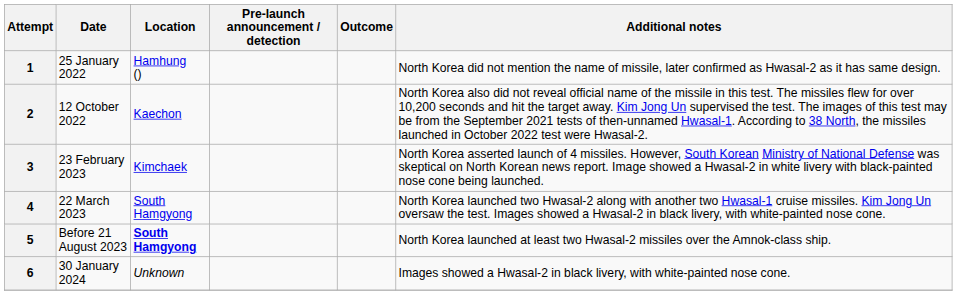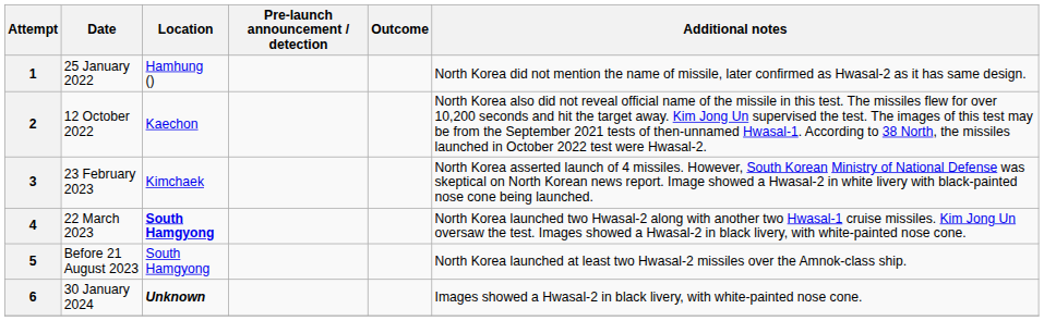4 | Location: normal -> bold
5 | Location: bold -> normal
6 | Location: normal -> bold
